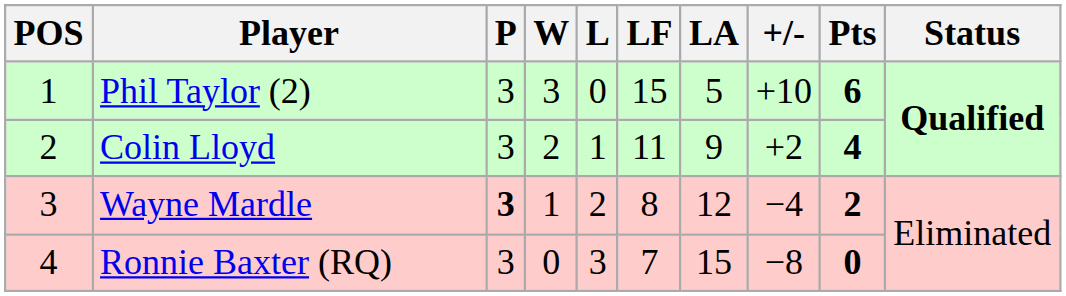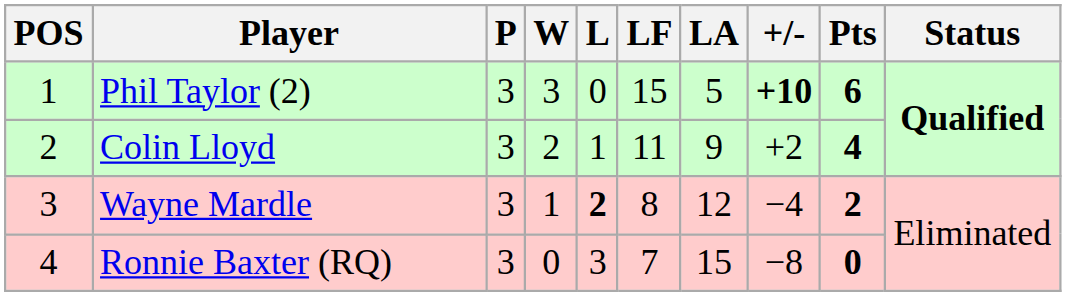Phil Taylor (2) | +/-: normal -> bold
Wayne Mardle | P: bold -> normal
Wayne Mardle | L: normal -> bold
